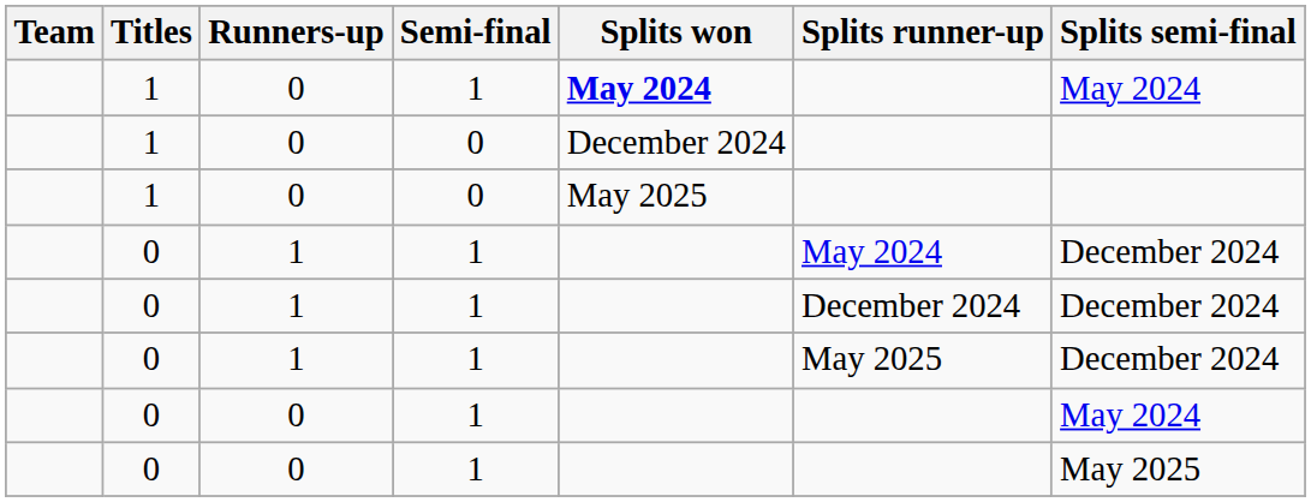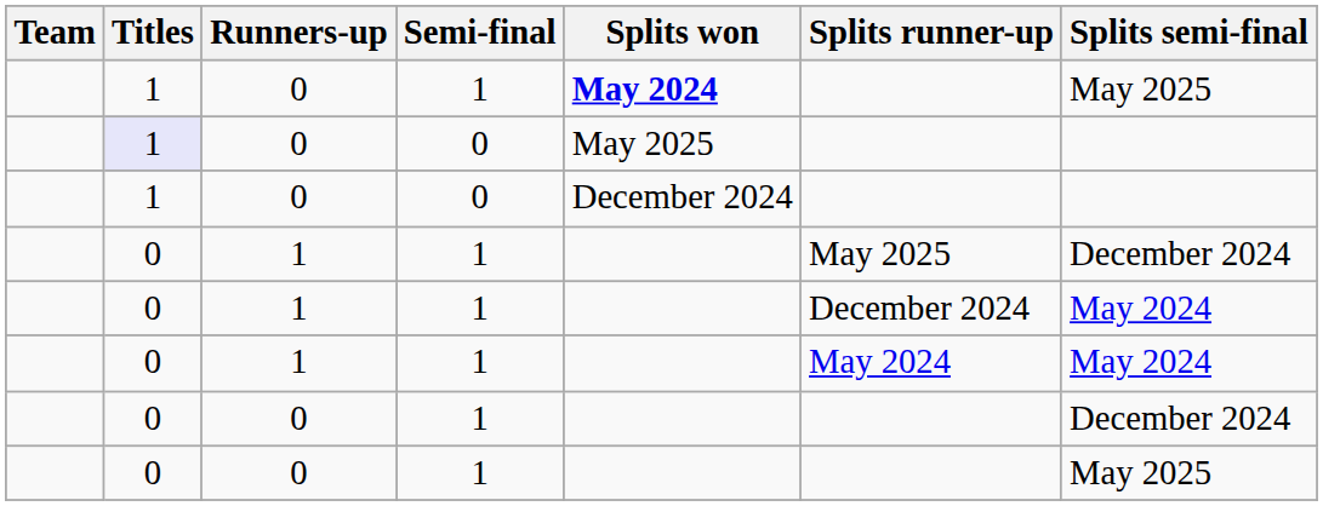row 2 | Splits semi-final: May 2024 -> May 2025
row 3 | Titles: no background -> lavender background
row 3 | Splits won: December 2024 -> May 2025
row 4 | Splits won: May 2025 -> December 2024
row 5 | Splits runner-up: May 2024 -> May 2025
row 6 | Splits semi-final: December 2024 -> May 2024
row 7 | Splits runner-up: May 2025 -> May 2024
row 7 | Splits semi-final: December 2024 -> May 2024
row 8 | Splits semi-final: May 2024 -> December 2024
